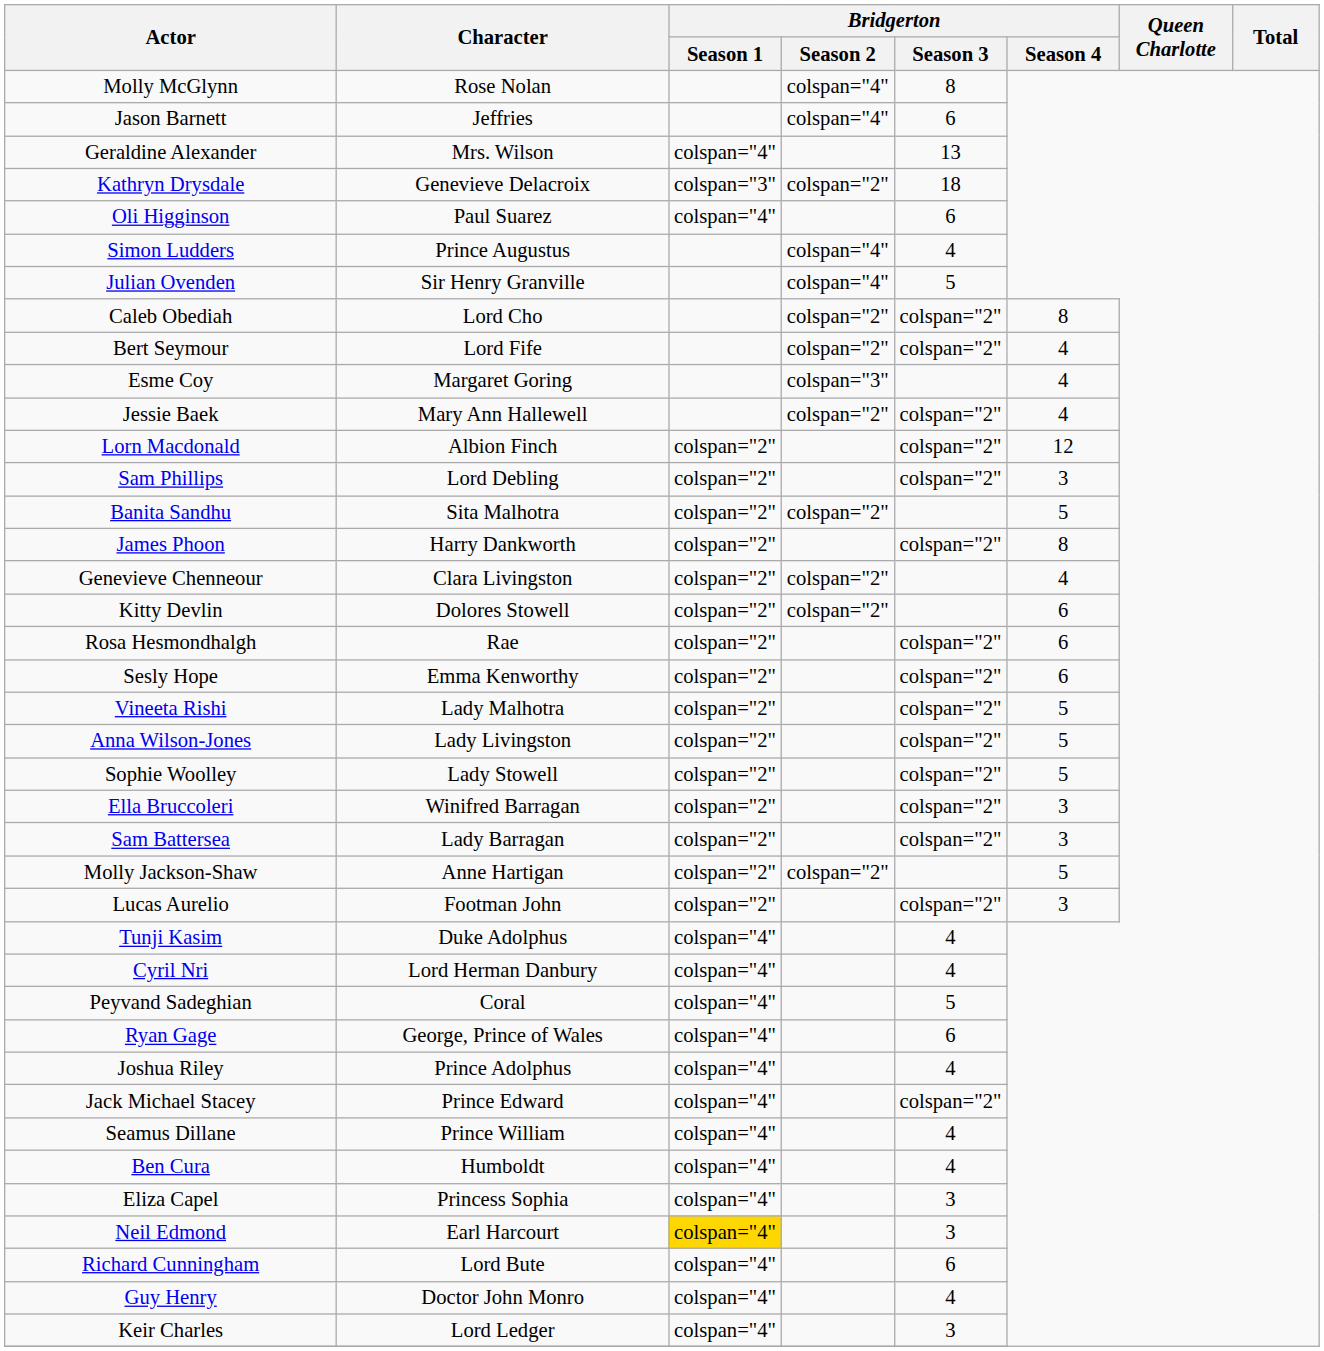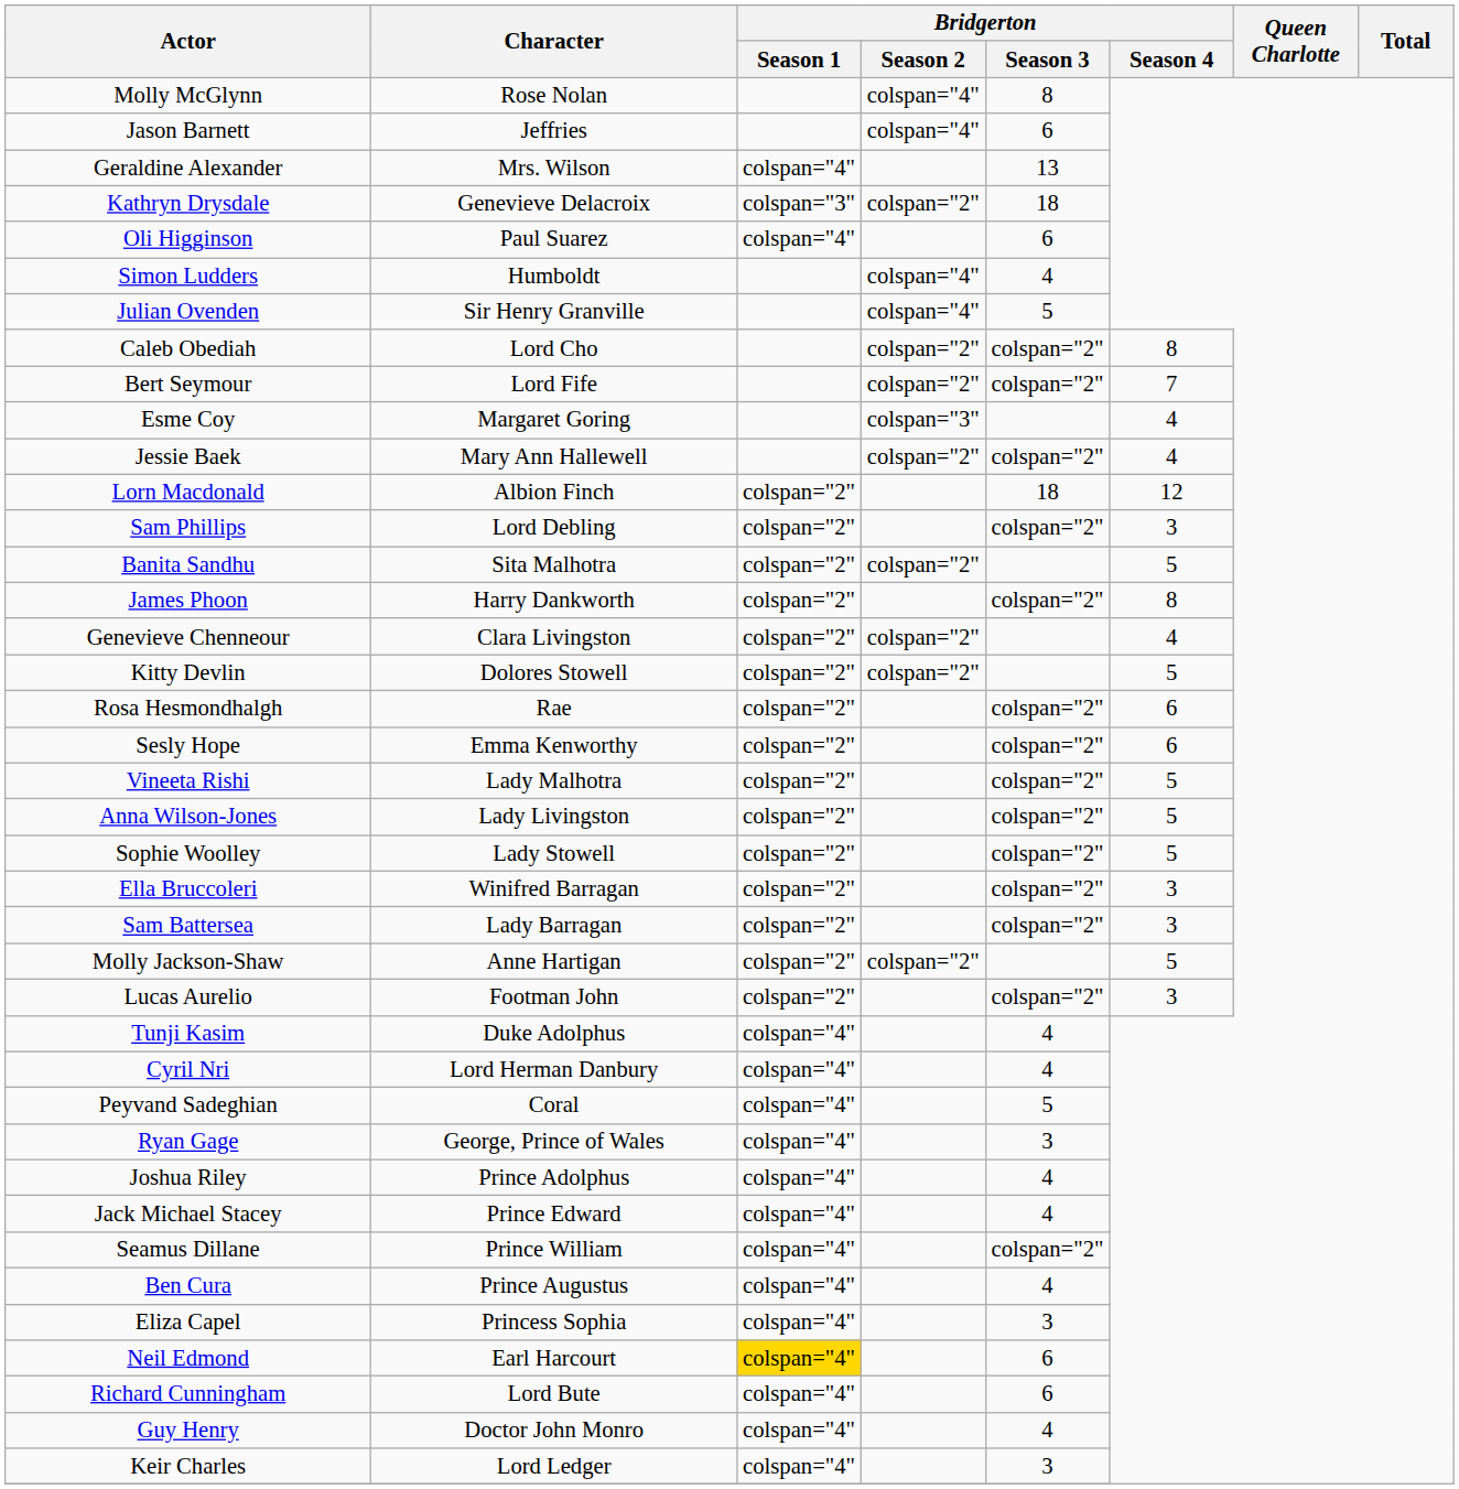Simon Ludders | Character: Prince Augustus -> Humboldt
Bert Seymour | Bridgerton / Season 4: 4 -> 7
Lorn Macdonald | Bridgerton / Season 3: colspan="2" -> 18
Kitty Devlin | Bridgerton / Season 4: 6 -> 5
Ryan Gage | Bridgerton / Season 3: 6 -> 3
Jack Michael Stacey | Bridgerton / Season 3: colspan="2" -> 4
Seamus Dillane | Bridgerton / Season 3: 4 -> colspan="2"
Ben Cura | Character: Humboldt -> Prince Augustus
Neil Edmond | Bridgerton / Season 3: 3 -> 6
